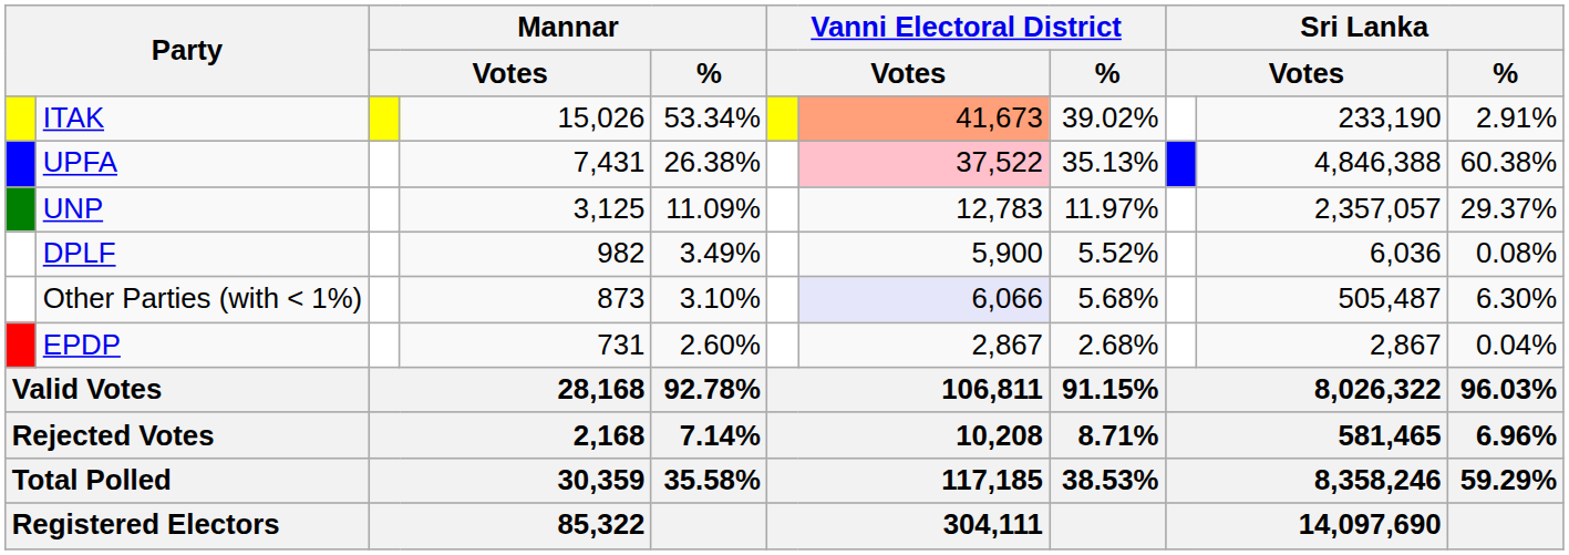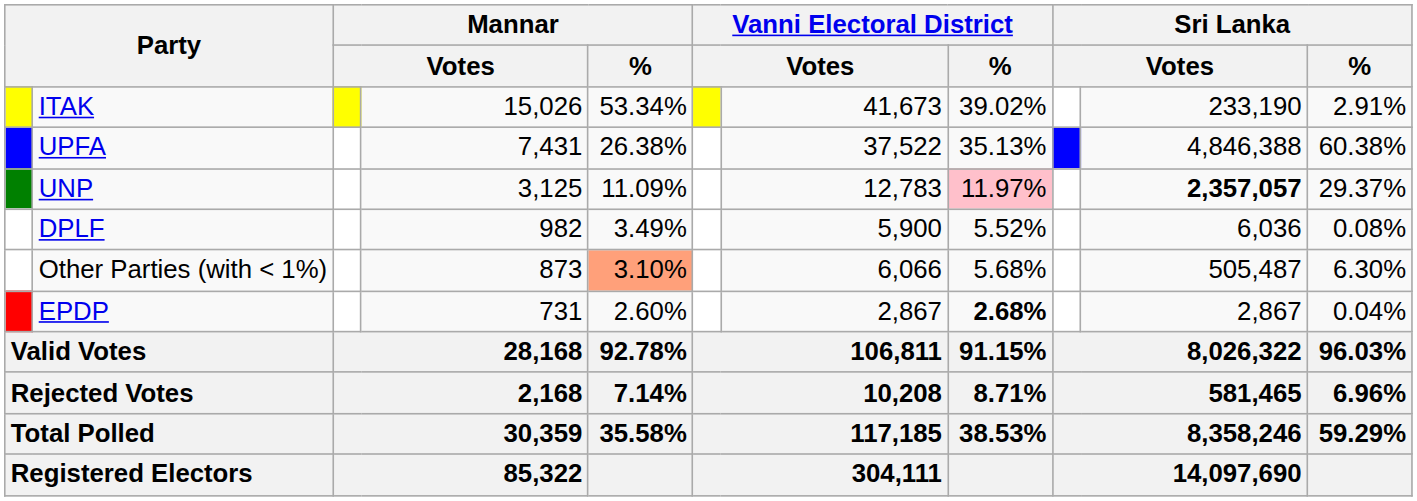ITAK | column 7: lightsalmon background -> no background
UPFA | column 7: pink background -> no background
UNP | Vanni Electoral District / %: no background -> pink background
UNP | column 10: normal -> bold
Other Parties (with < 1%) | Mannar / %: no background -> lightsalmon background
Other Parties (with < 1%) | column 7: lavender background -> no background
EPDP | Vanni Electoral District / %: normal -> bold
